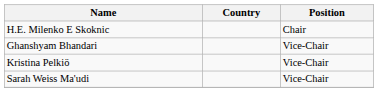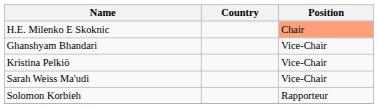H.E. Milenko E Skoknic | Position: no background -> lightsalmon background
+ row: Solomon Korbieh | Rapporteur
